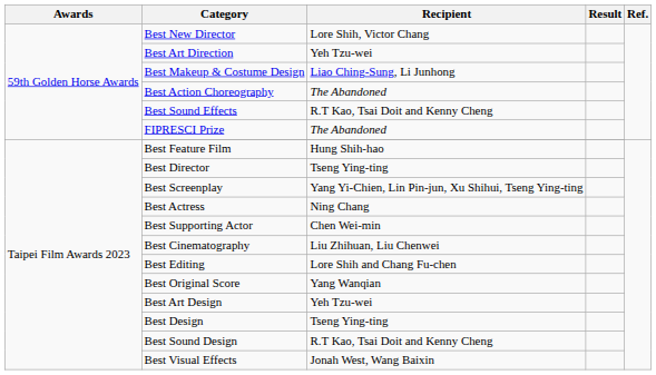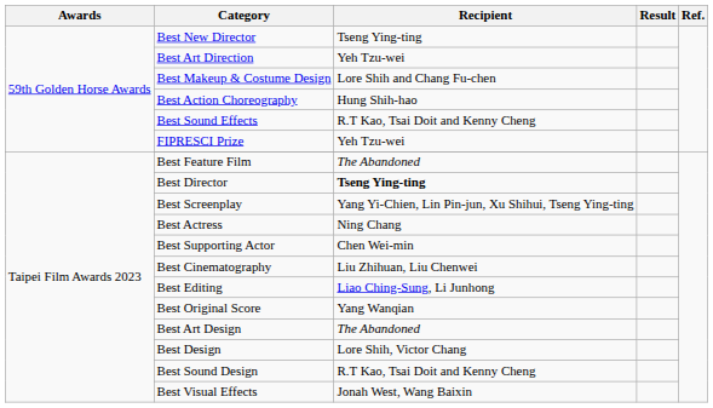Best New Director | Recipient: Lore Shih, Victor Chang -> Tseng Ying-ting
Best Makeup & Costume Design | Recipient: Liao Ching-Sung, Li Junhong -> Lore Shih and Chang Fu-chen
Best Action Choreography | Recipient: The Abandoned -> Hung Shih-hao
FIPRESCI Prize | Recipient: The Abandoned -> Yeh Tzu-wei
Best Feature Film | Recipient: Hung Shih-hao -> The Abandoned
Best Director | Recipient: normal -> bold
Best Editing | Recipient: Lore Shih and Chang Fu-chen -> Liao Ching-Sung, Li Junhong
Best Art Design | Recipient: Yeh Tzu-wei -> The Abandoned
Best Design | Recipient: Tseng Ying-ting -> Lore Shih, Victor Chang
